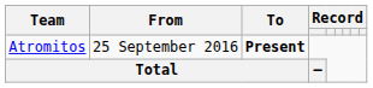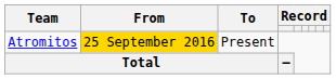Atromitos | From: no background -> gold background
Atromitos | To: bold -> normal
